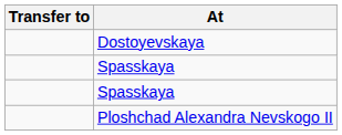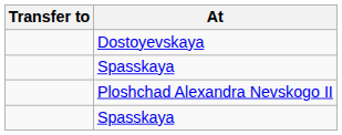row 4 | At: Spasskaya -> Ploshchad Alexandra Nevskogo II
row 5 | At: Ploshchad Alexandra Nevskogo II -> Spasskaya
